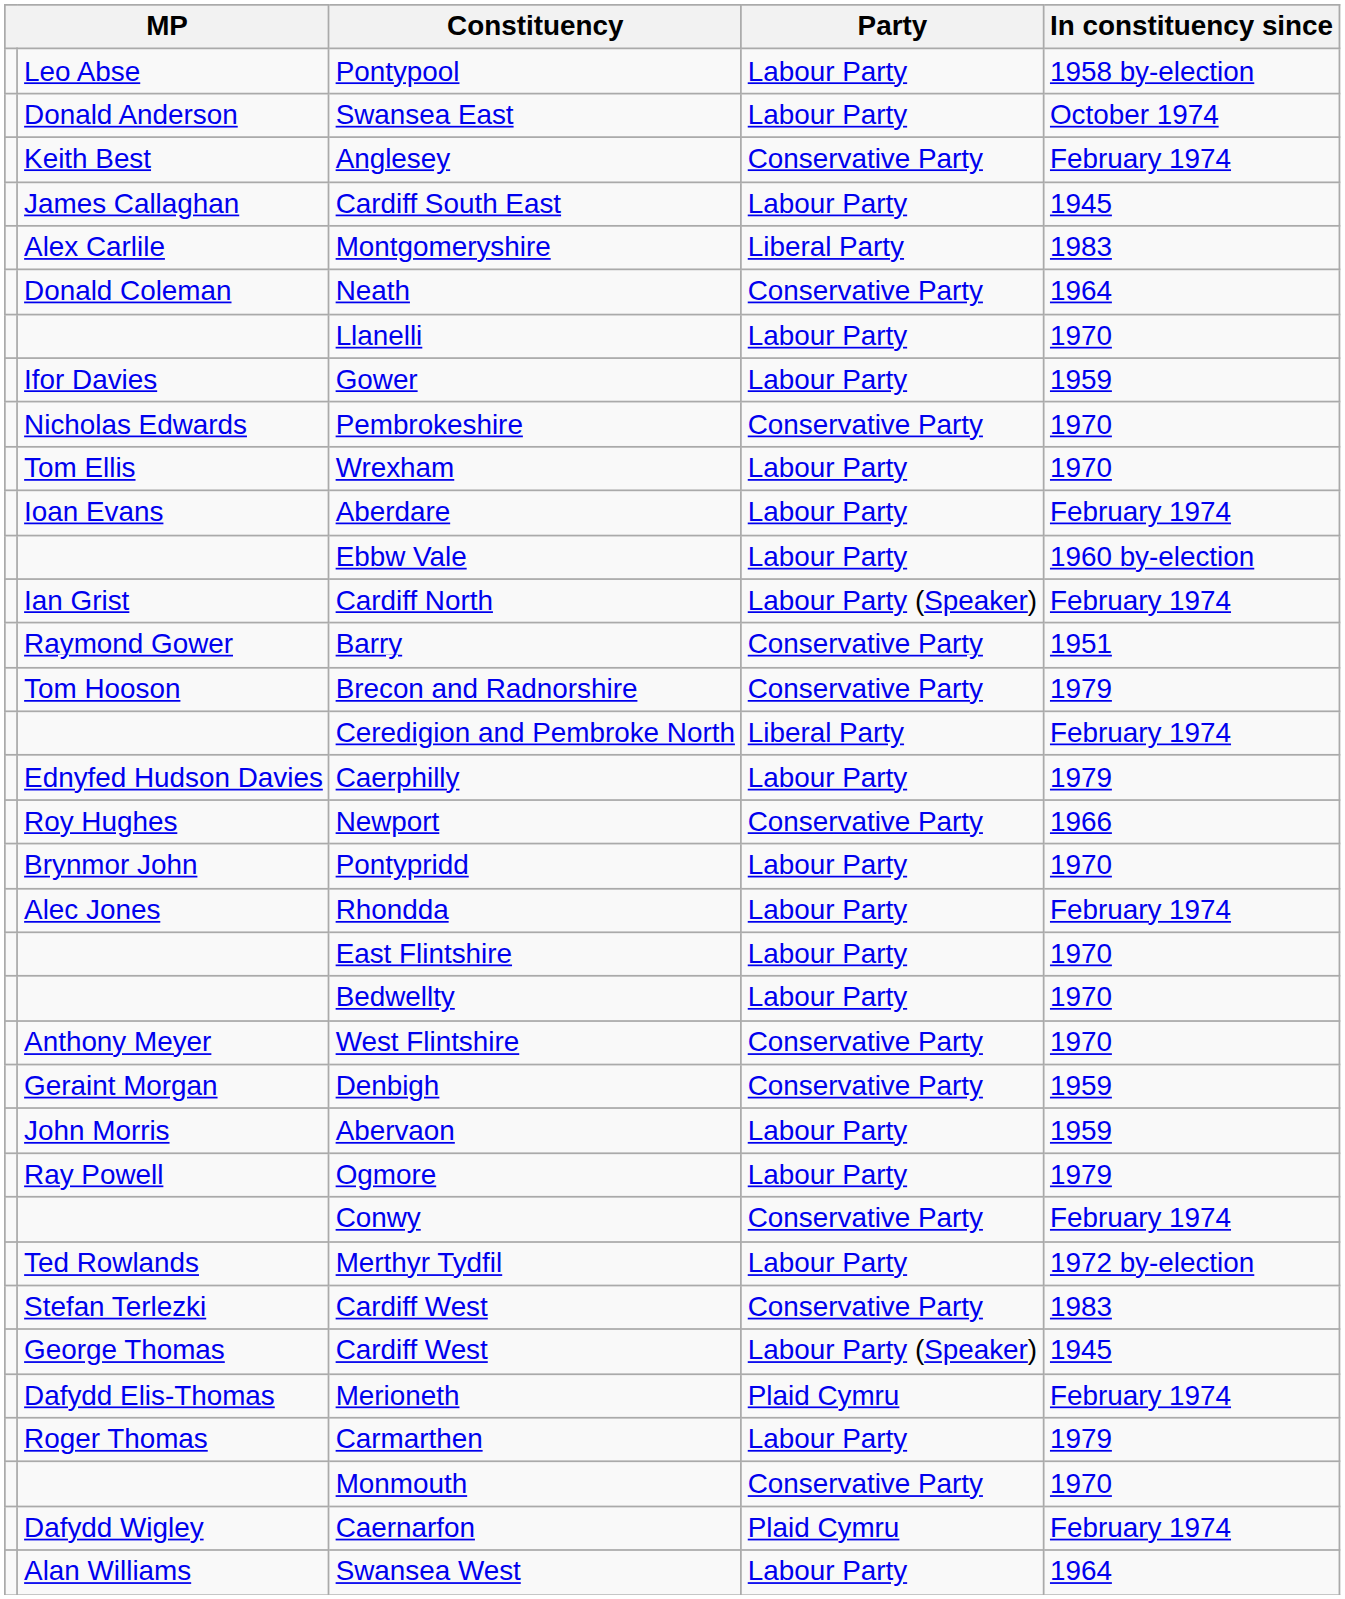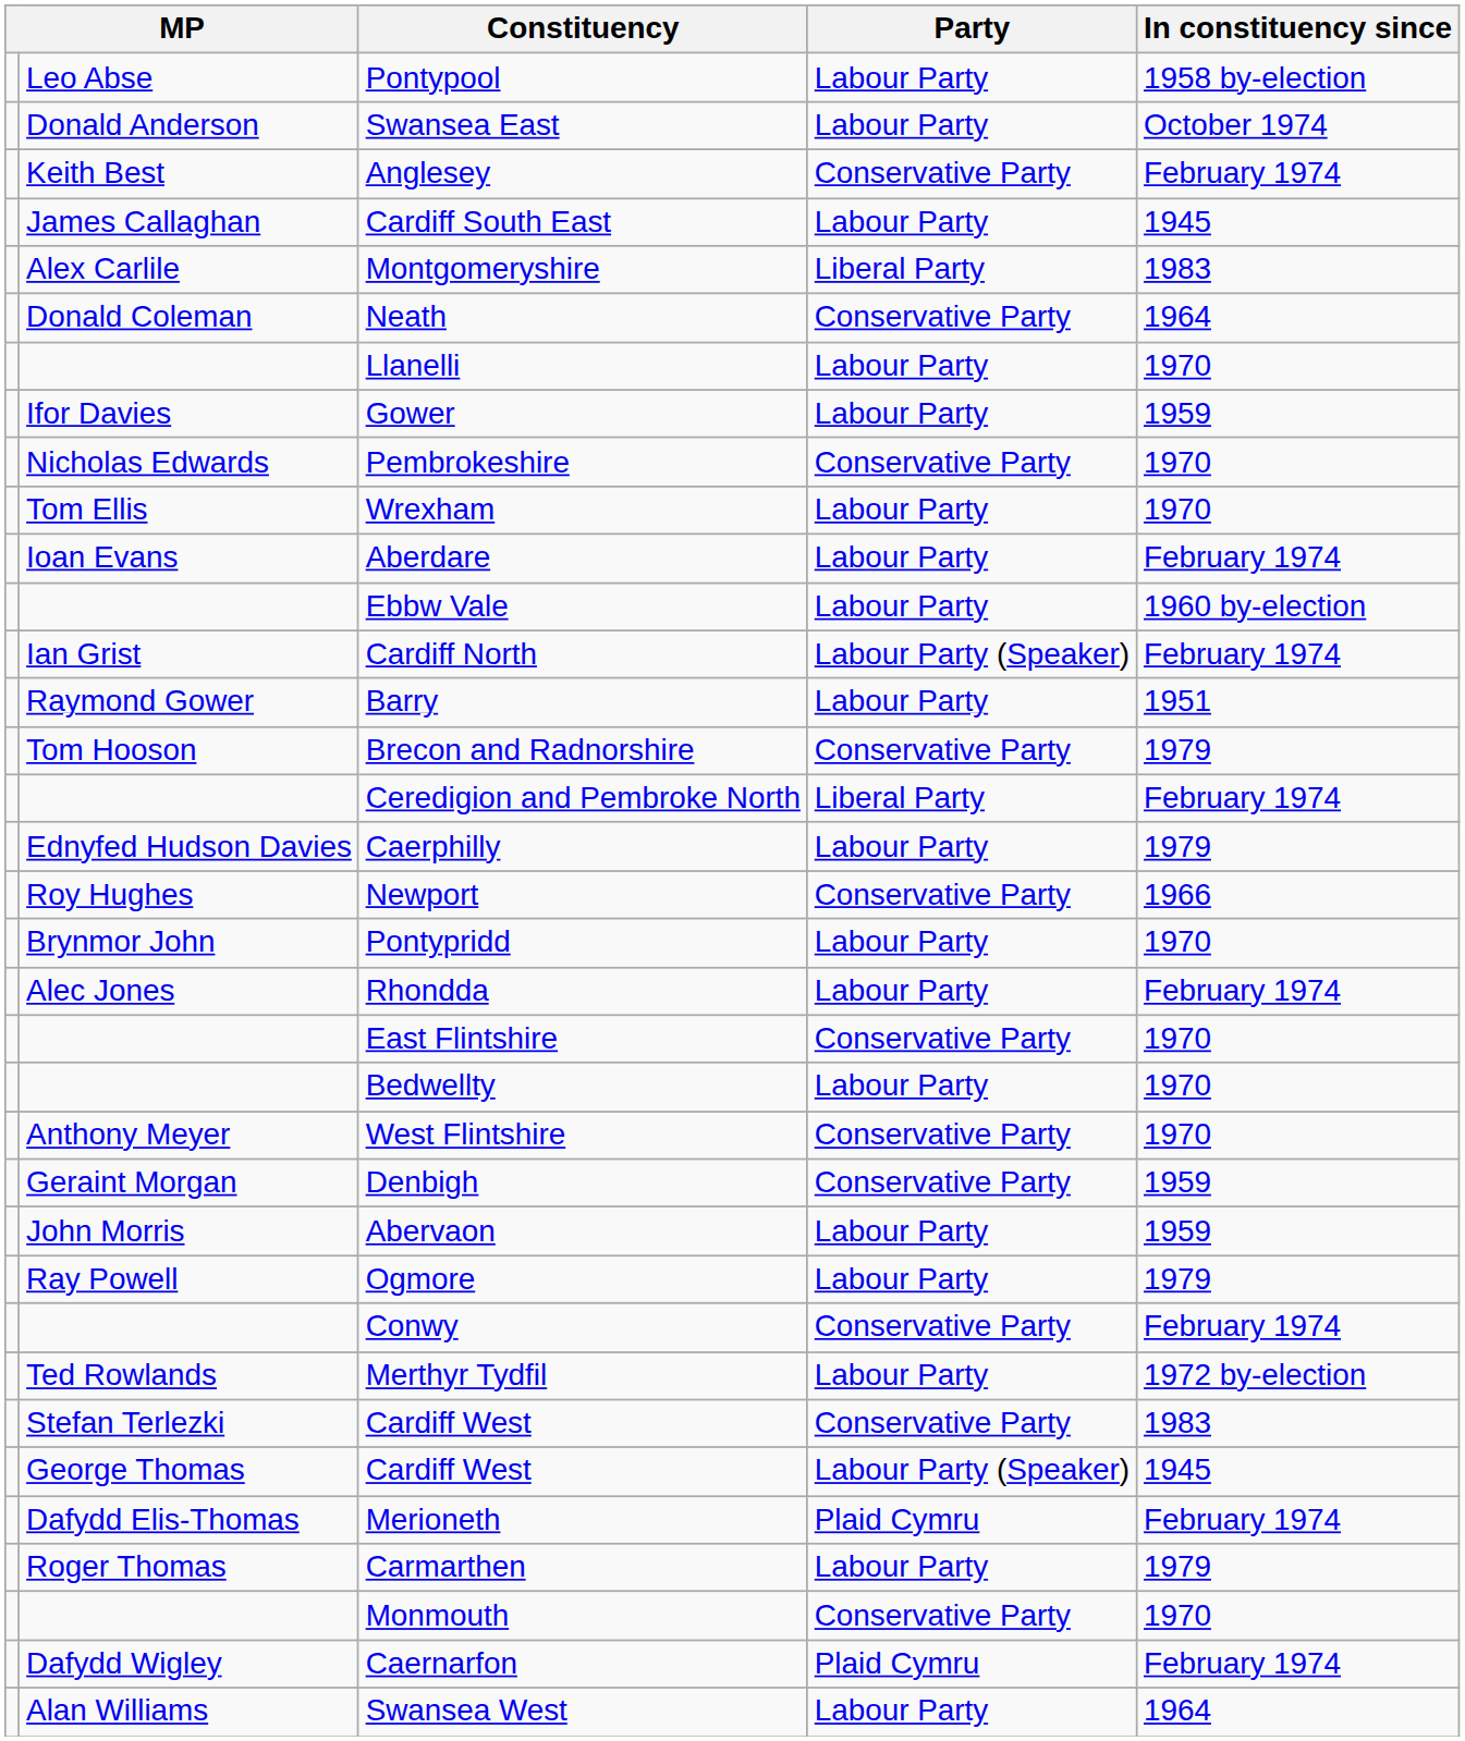Barry | Party: Conservative Party -> Labour Party
East Flintshire | Party: Labour Party -> Conservative Party
